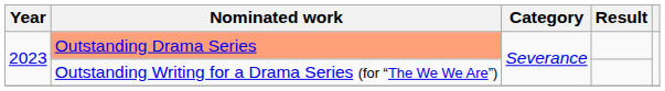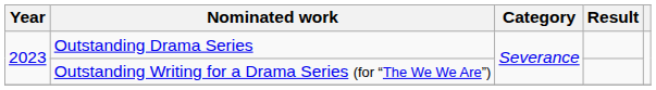Outstanding Drama Series | Nominated work: lightsalmon background -> no background
